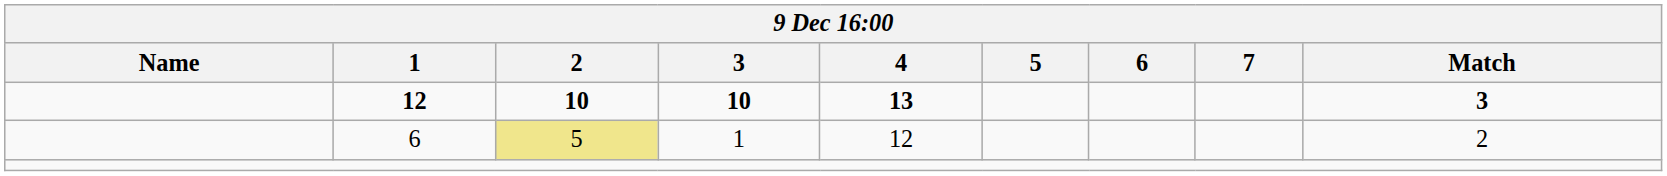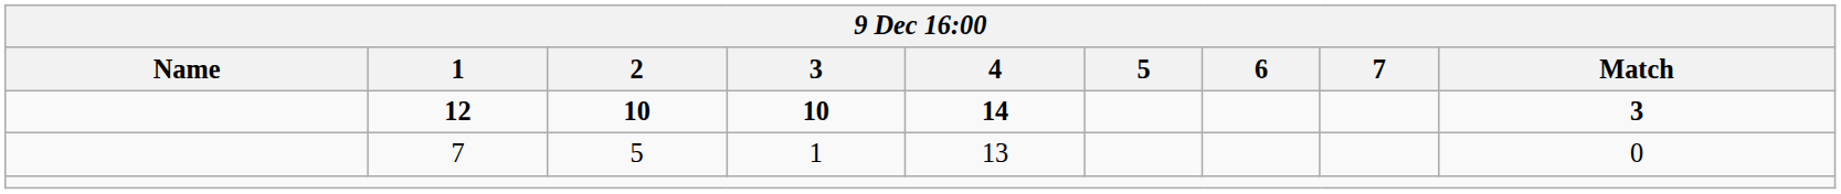row 3 | 4: 13 -> 14
row 4 | 1: 6 -> 7
row 4 | 2: khaki background -> no background
row 4 | 4: 12 -> 13
row 4 | Match: 2 -> 0
